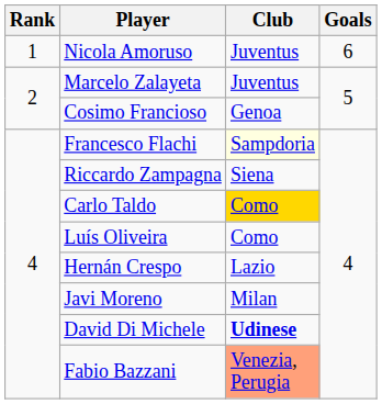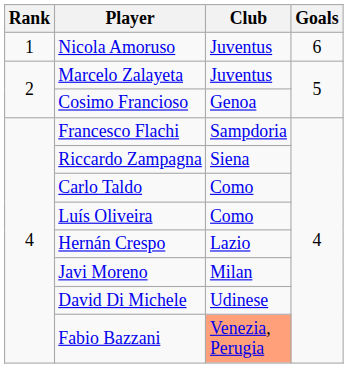Francesco Flachi | Club: lightyellow background -> no background
Carlo Taldo | Club: gold background -> no background
David Di Michele | Club: bold -> normal
